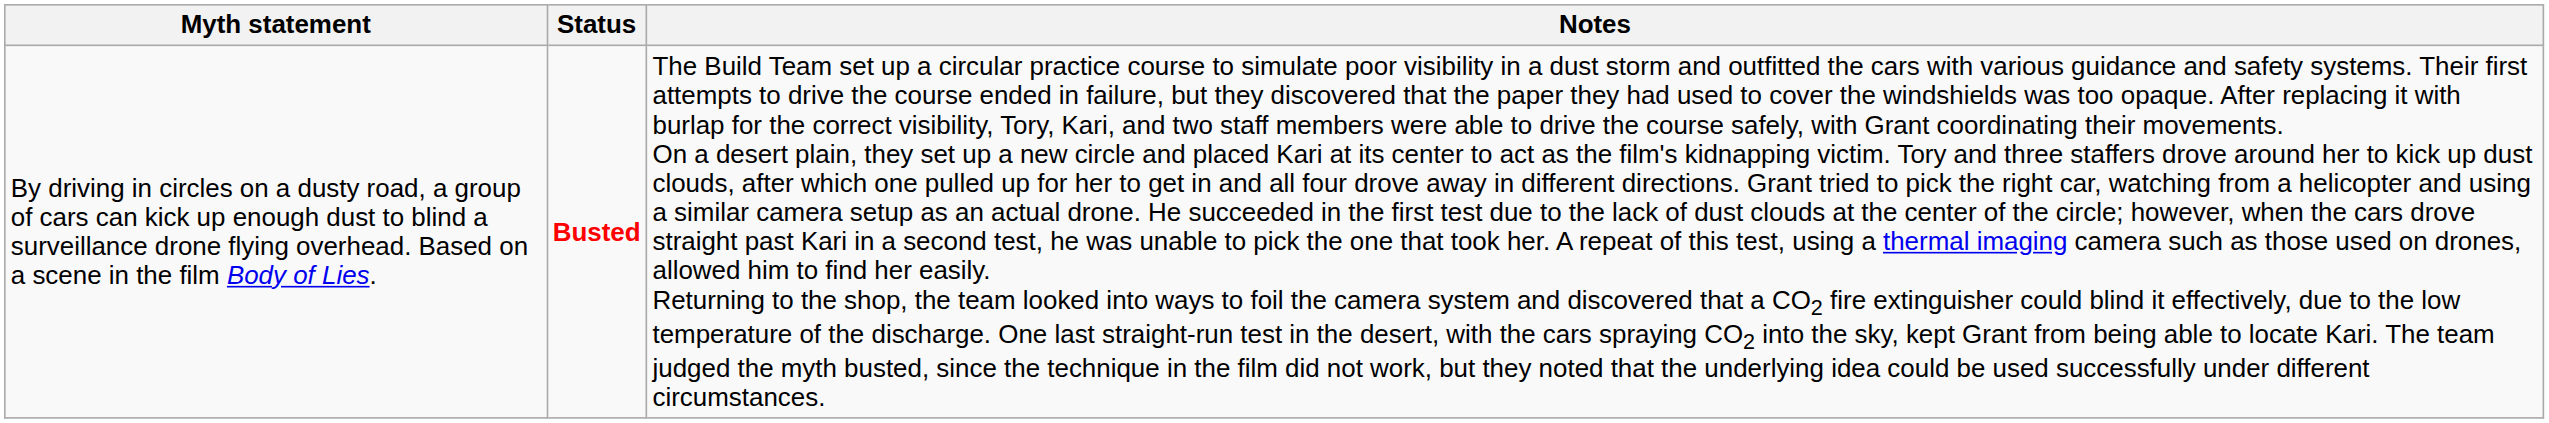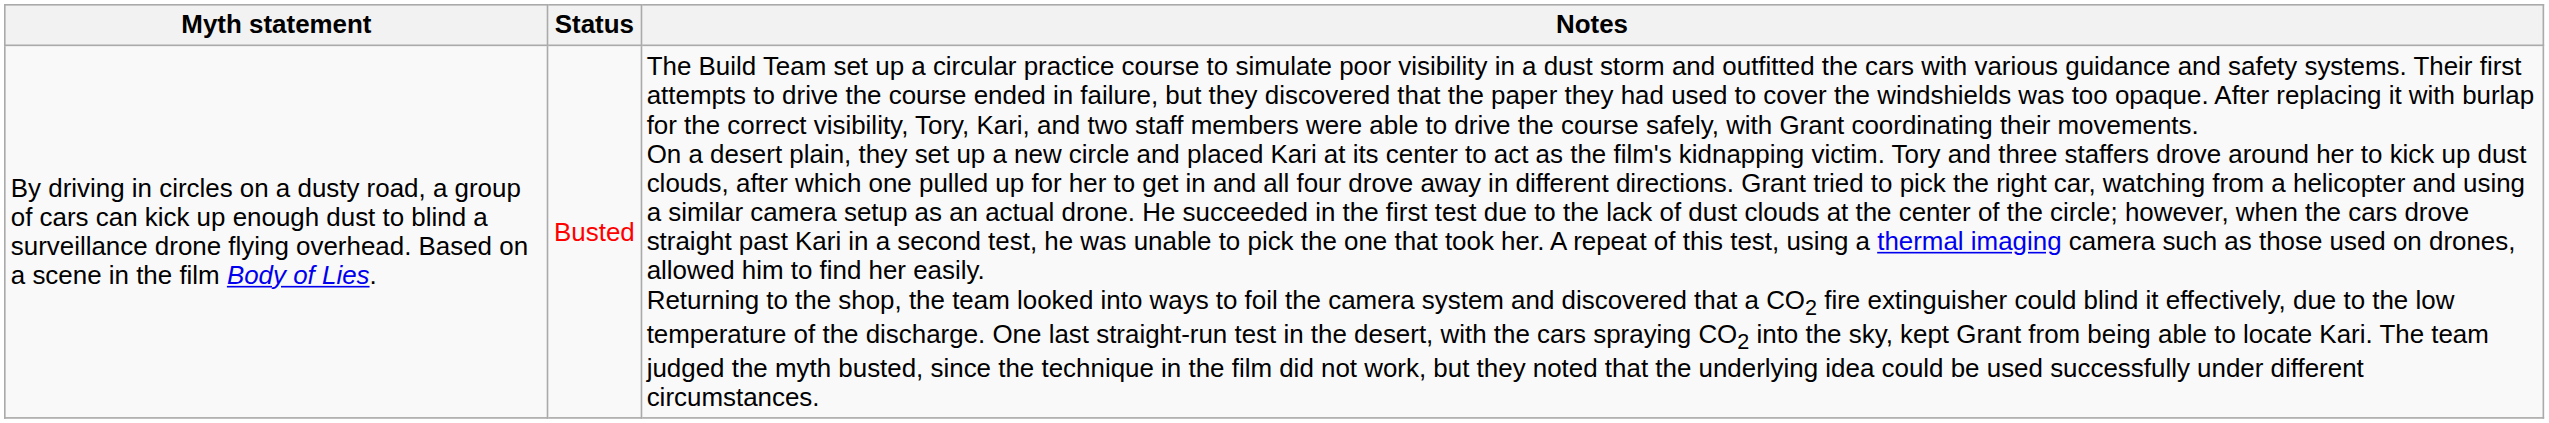row 2 | Status: bold -> normal
